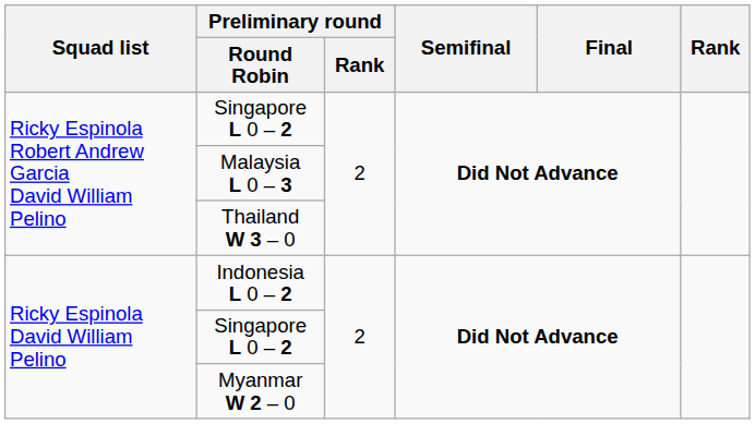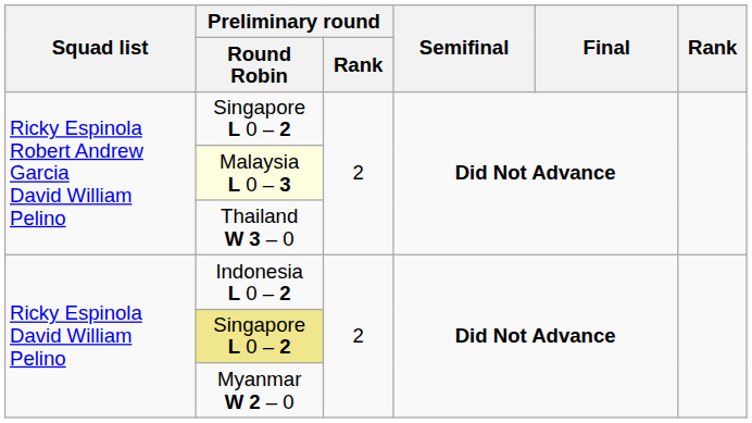Malaysia L 0 – 3 | Preliminary round / Round Robin: no background -> lightyellow background
Ricky Espinola David William Pelino / Singapore L 0 – 2 | Preliminary round / Round Robin: no background -> khaki background
